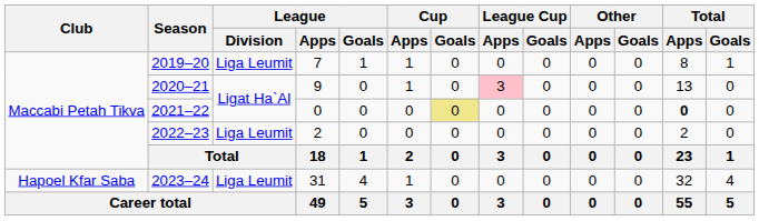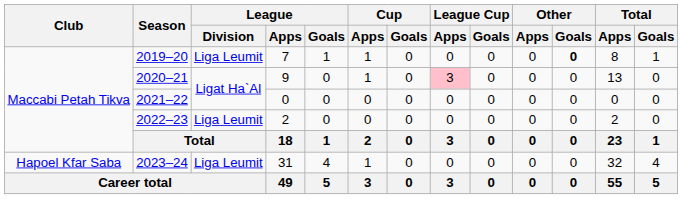2019–20 | Other / Goals: normal -> bold
2021–22 | Cup / Goals: khaki background -> no background
2021–22 | Total / Apps: bold -> normal
